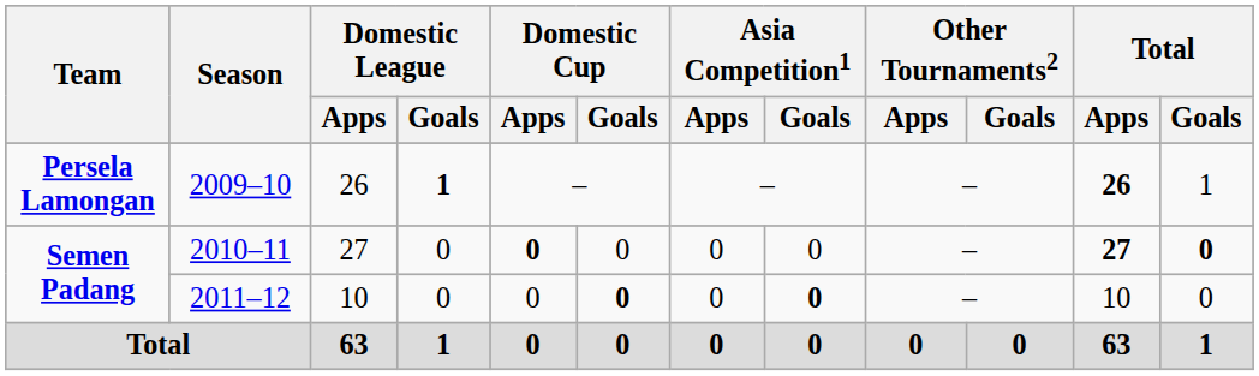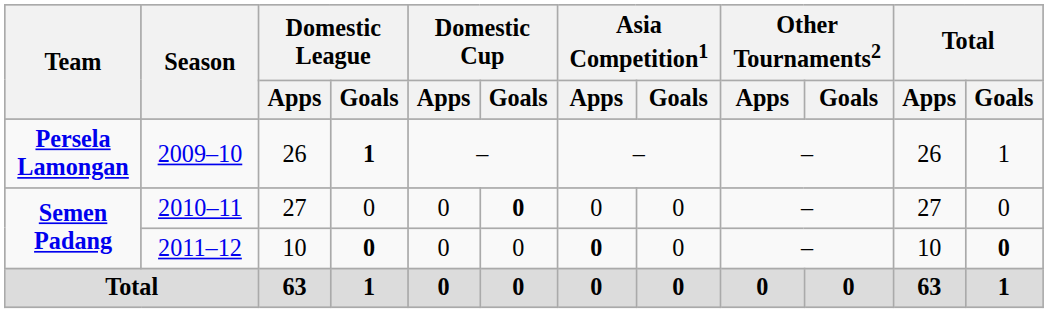2009–10 | Total / Apps: bold -> normal
2010–11 | Domestic Cup / Apps: bold -> normal
2010–11 | Domestic Cup / Goals: normal -> bold
2010–11 | Total / Apps: bold -> normal
2010–11 | Total / Goals: bold -> normal
2011–12 | Domestic League / Goals: normal -> bold
2011–12 | Domestic Cup / Goals: bold -> normal
2011–12 | Asia Competition1 / Apps: normal -> bold
2011–12 | Asia Competition1 / Goals: bold -> normal
2011–12 | Total / Goals: normal -> bold
